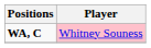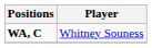WA, C | Player: pink background -> no background
